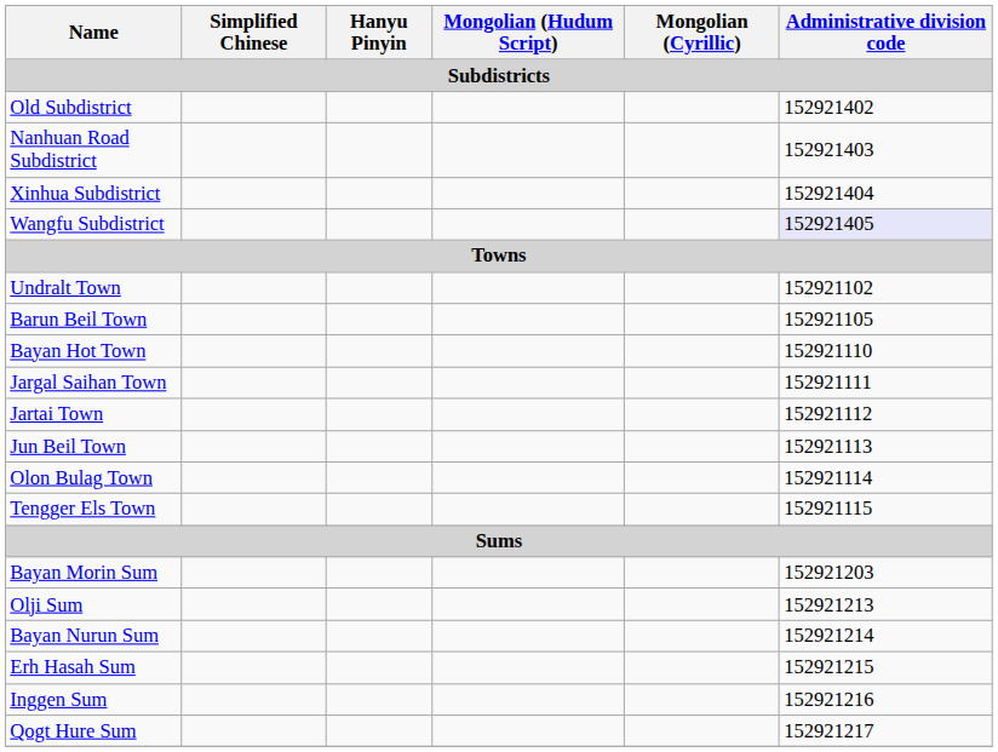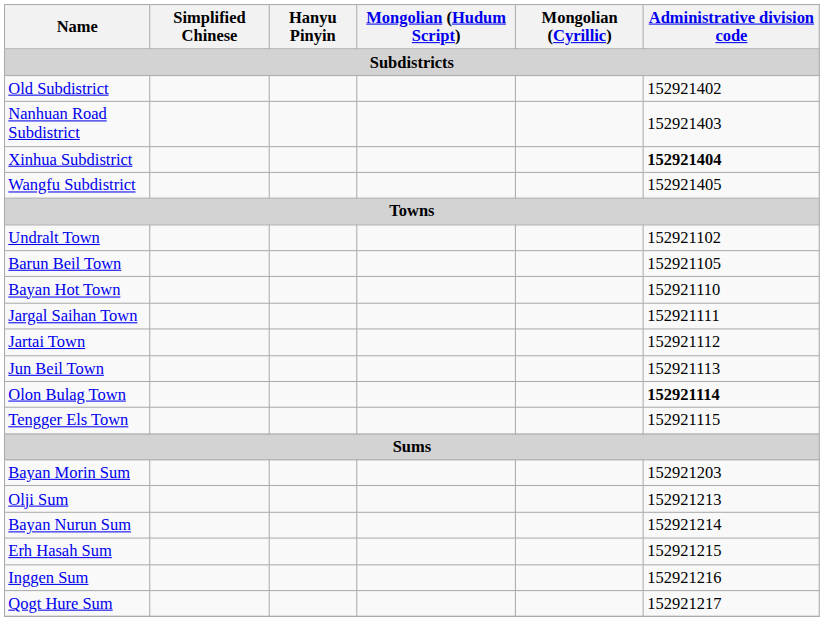Xinhua Subdistrict | Administrative division code: normal -> bold
Wangfu Subdistrict | Administrative division code: lavender background -> no background
Olon Bulag Town | Administrative division code: normal -> bold
